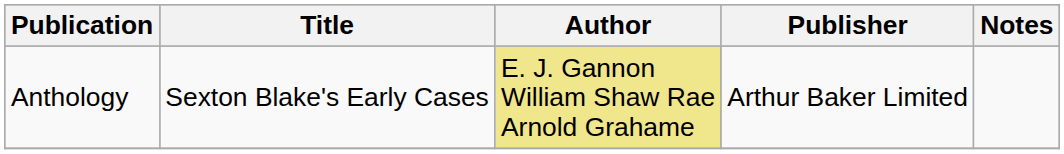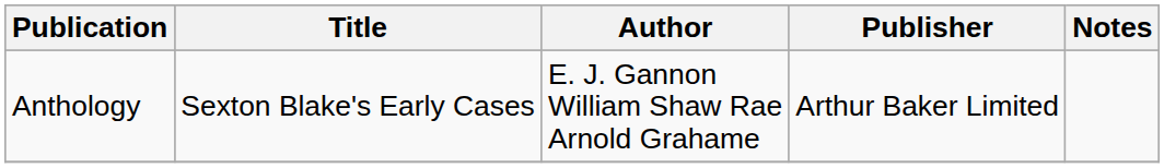Anthology | Author: khaki background -> no background
